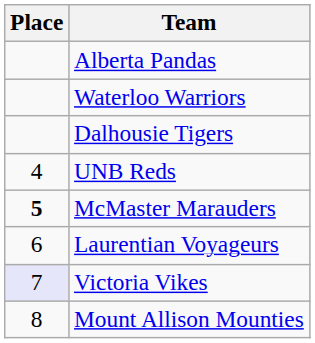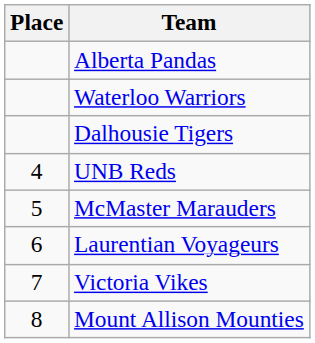McMaster Marauders | Place: bold -> normal
Victoria Vikes | Place: lavender background -> no background
